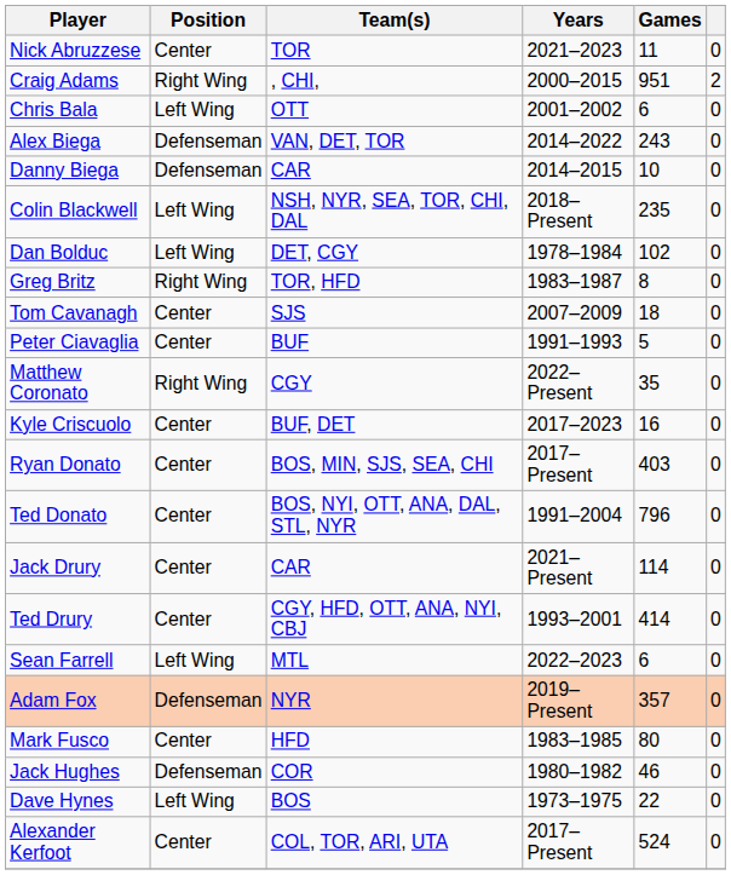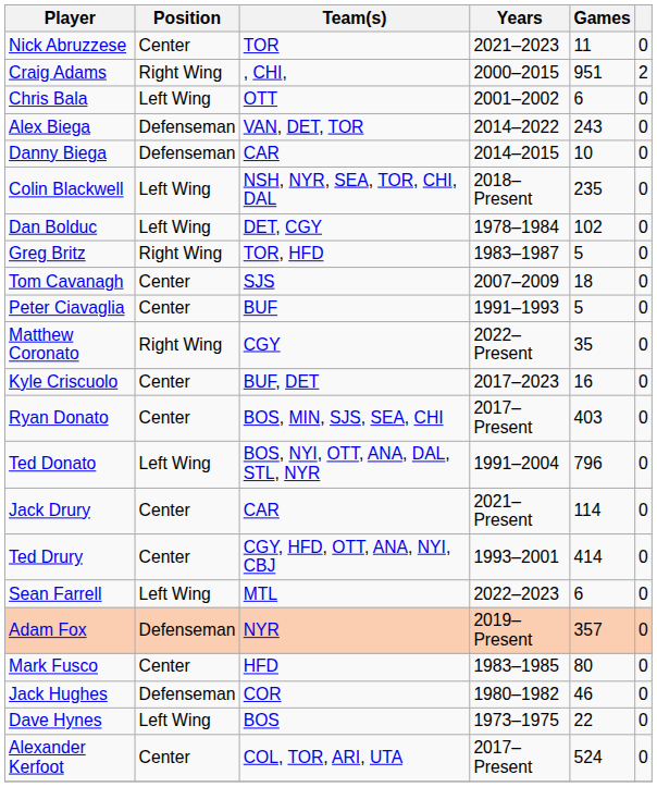Greg Britz | Games: 8 -> 5
Ted Donato | Position: Center -> Left Wing
